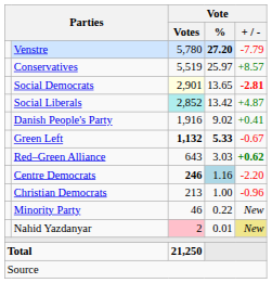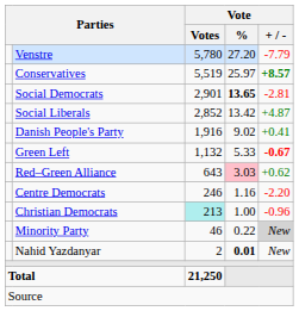Venstre | Vote / %: bold -> normal
Conservatives | Vote / + / -: normal -> bold
Social Democrats | Vote / Votes: lightyellow background -> no background
Social Democrats | Vote / %: normal -> bold
Social Democrats | Vote / + / -: bold -> normal
Social Liberals | Vote / Votes: paleturquoise background -> no background
Green Left | Vote / Votes: bold -> normal
Green Left | Vote / %: bold -> normal
Green Left | Vote / + / -: normal -> bold
Red–Green Alliance | Vote / %: no background -> pink background
Red–Green Alliance | Vote / + / -: bold -> normal
Centre Democrats | Vote / Votes: bold -> normal
Centre Democrats | Vote / %: lightblue background -> no background
Christian Democrats | Vote / Votes: no background -> paleturquoise background
Minority Party | Vote / + / -: no background -> lightgrey background
Nahid Yazdanyar | Vote / Votes: pink background -> no background
Nahid Yazdanyar | Vote / %: normal -> bold
Nahid Yazdanyar | Vote / + / -: khaki background -> no background
